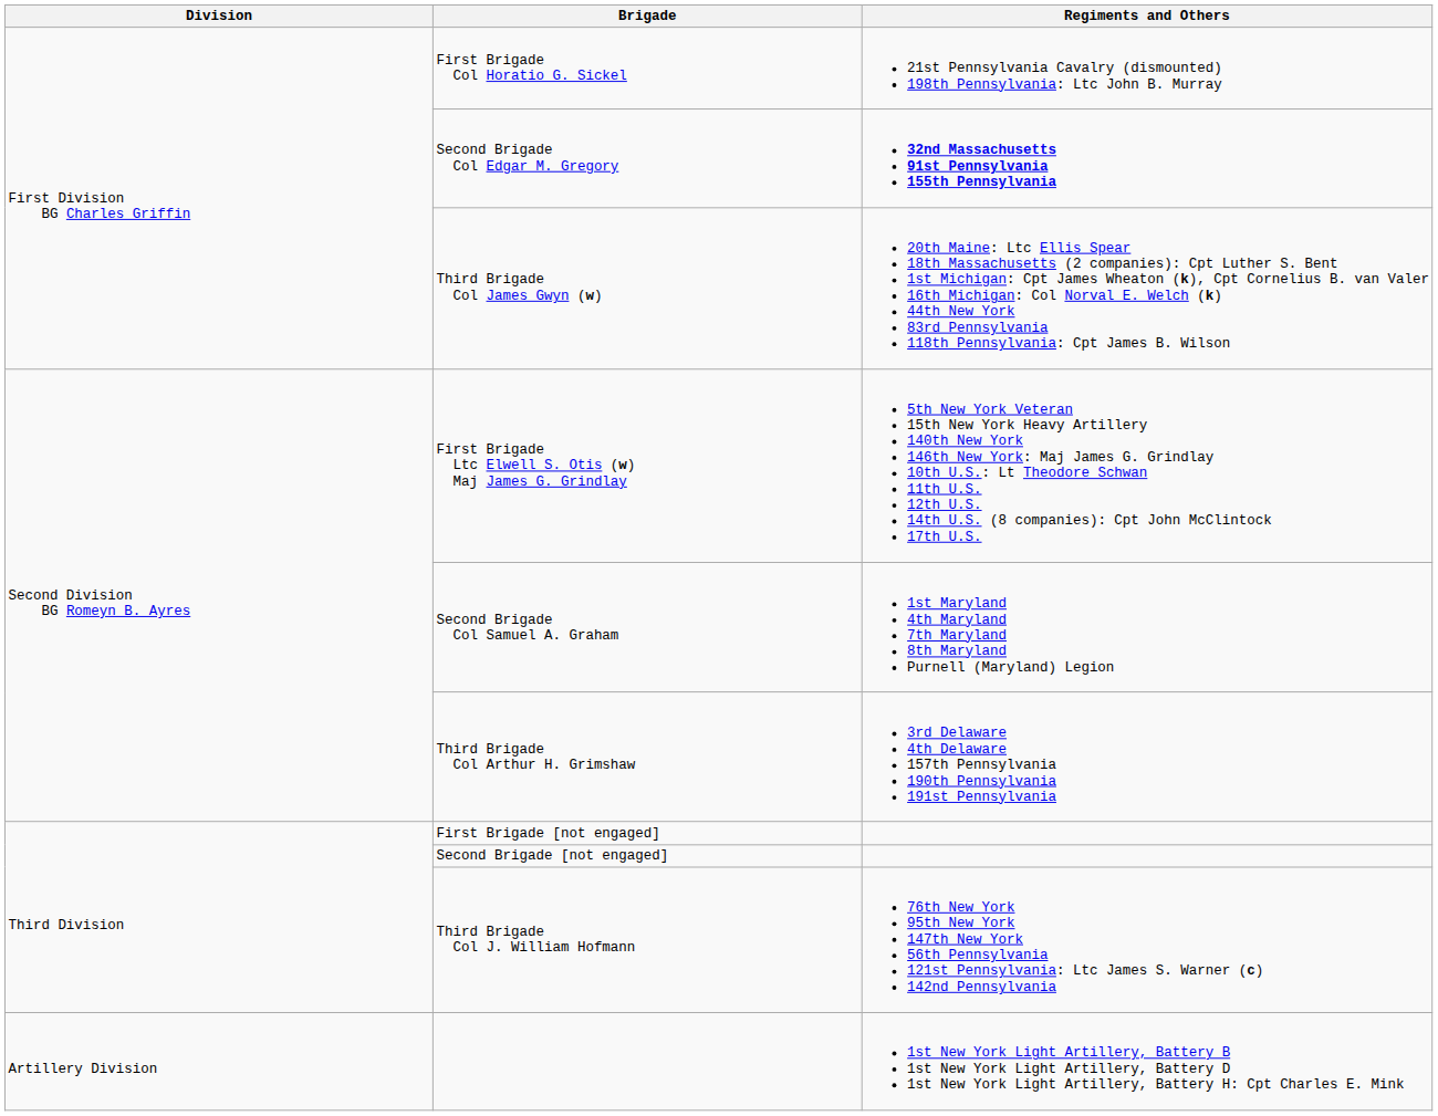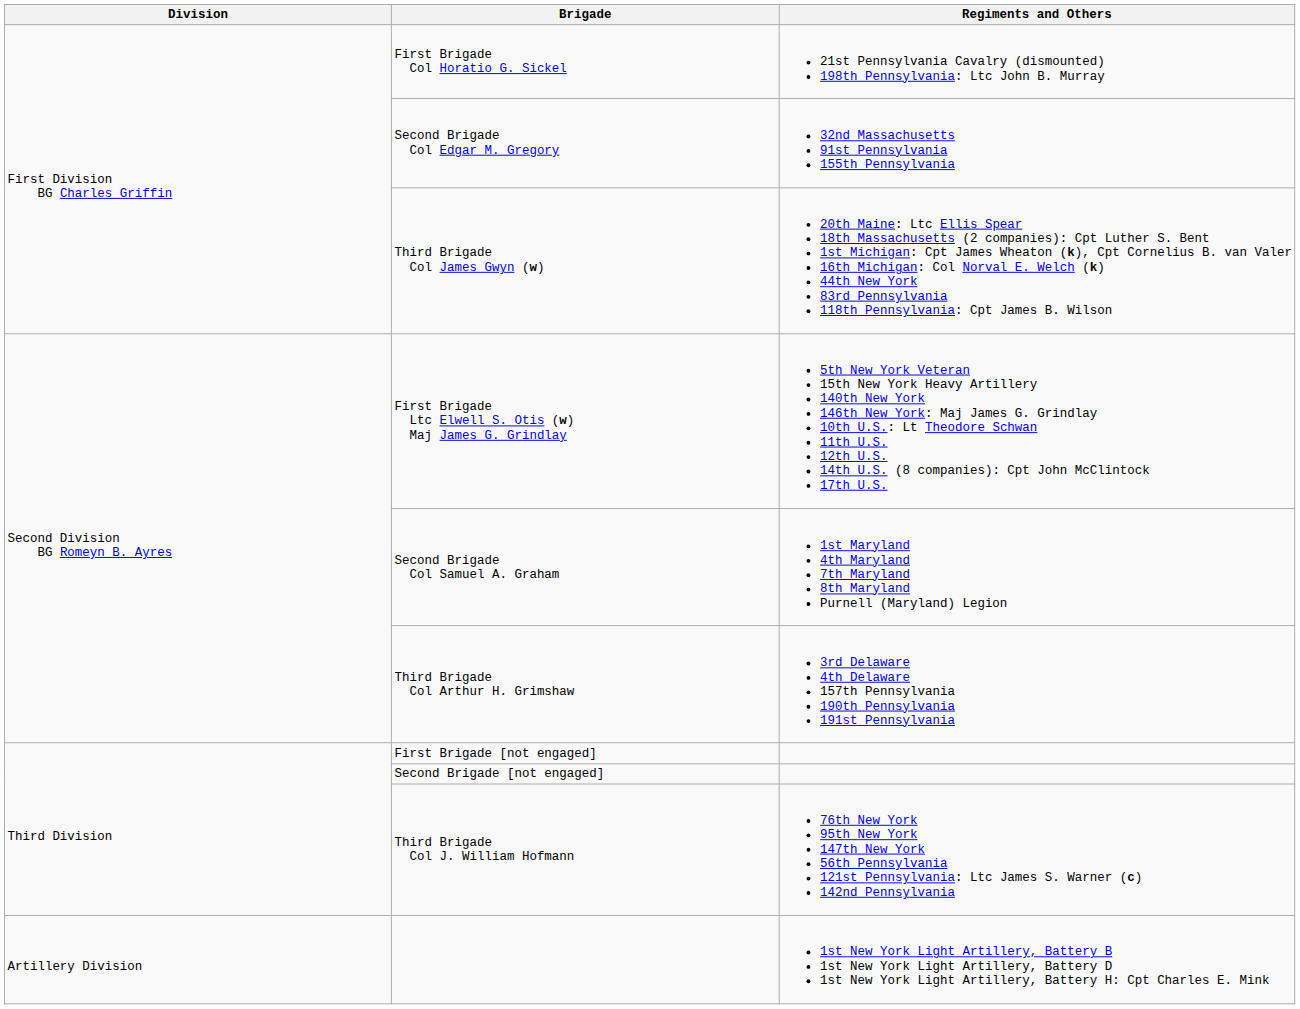Second Brigade Col Edgar M. Gregory | Regiments and Others: bold -> normal
